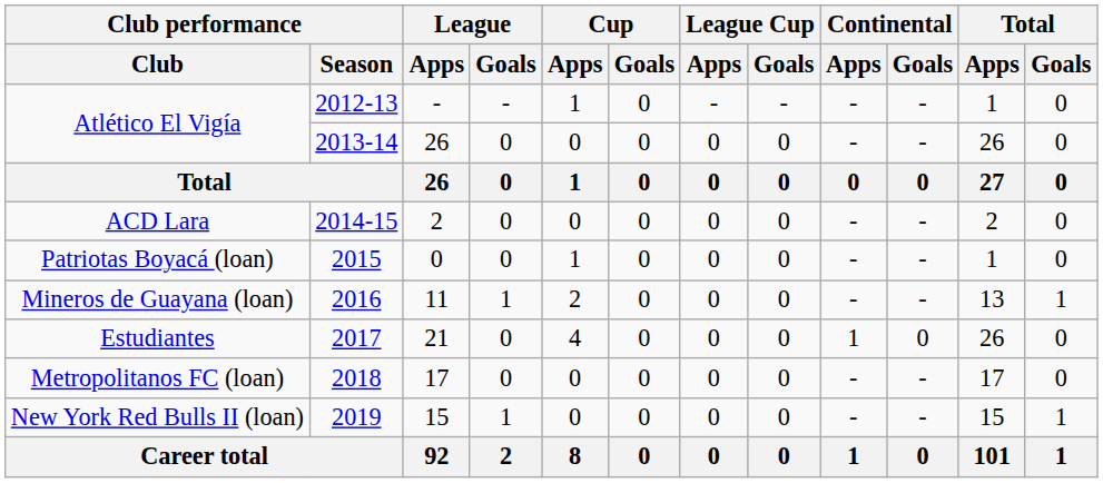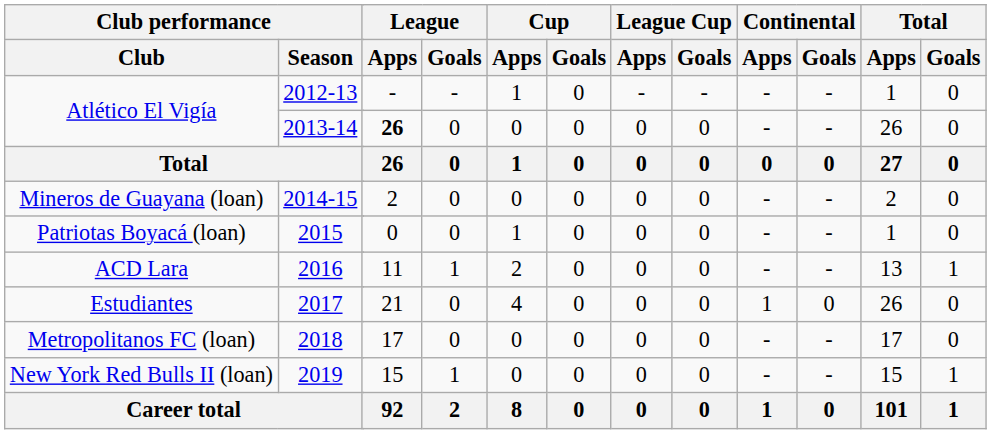2013-14 | League / Apps: normal -> bold
2014-15 | Club performance / Club: ACD Lara -> Mineros de Guayana (loan)
2016 | Club performance / Club: Mineros de Guayana (loan) -> ACD Lara
